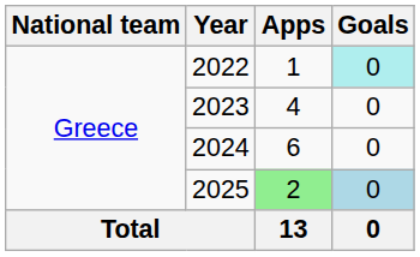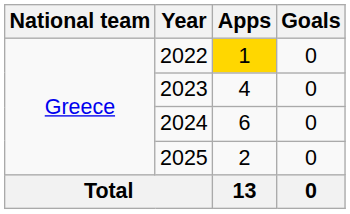2022 | Apps: no background -> gold background
2022 | Goals: paleturquoise background -> no background
2025 | Apps: lightgreen background -> no background
2025 | Goals: lightblue background -> no background
